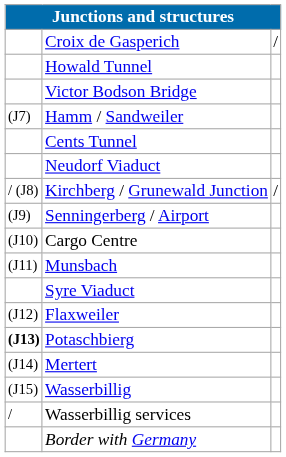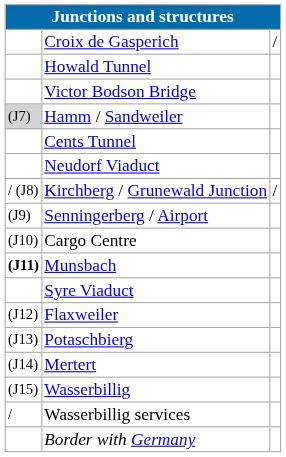Hamm / Sandweiler | column 1: no background -> lightgrey background
Munsbach | column 1: normal -> bold
Potaschbierg | column 1: bold -> normal
